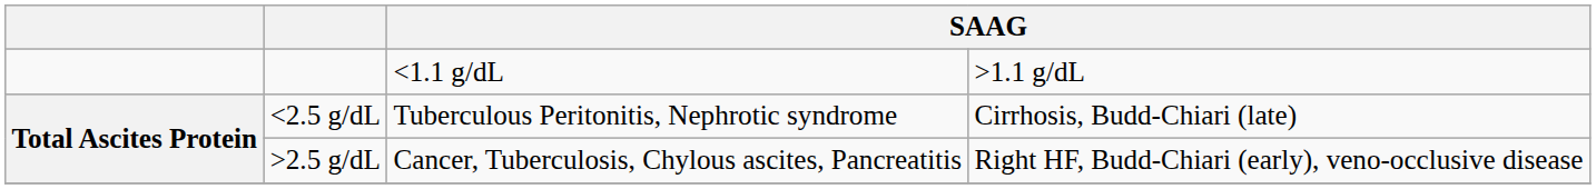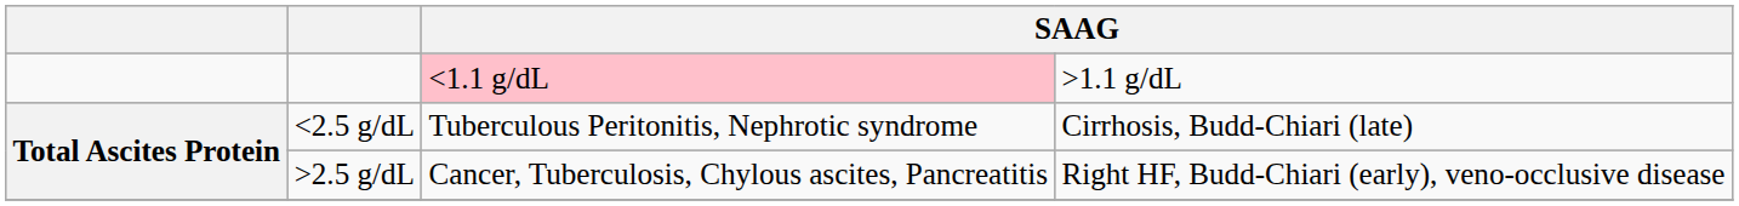row 2 | column 3: no background -> pink background
